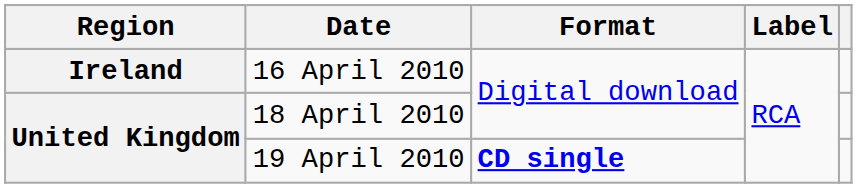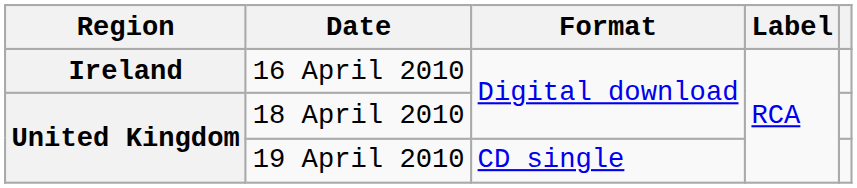19 April 2010 | Format: bold -> normal
